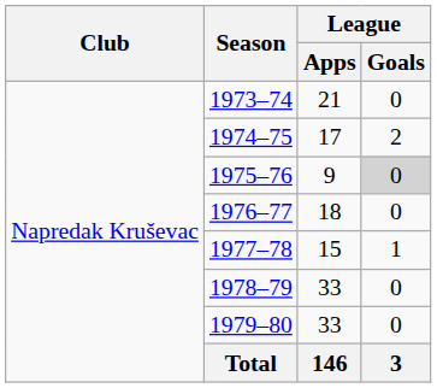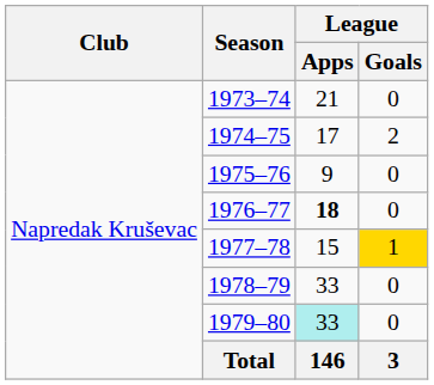1975–76 | League / Goals: lightgrey background -> no background
1976–77 | League / Apps: normal -> bold
1977–78 | League / Goals: no background -> gold background
1979–80 | League / Apps: no background -> paleturquoise background
